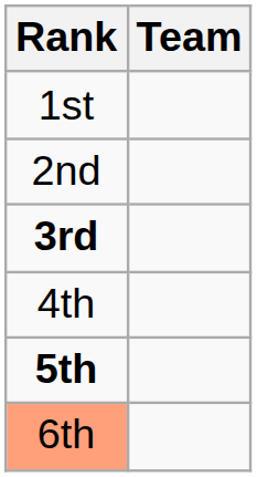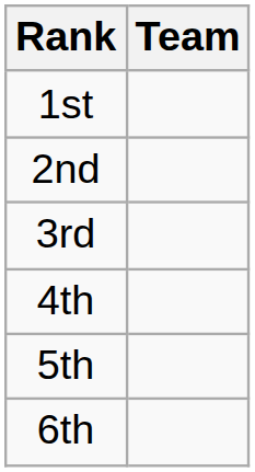3rd | Rank: bold -> normal
5th | Rank: bold -> normal
6th | Rank: lightsalmon background -> no background
